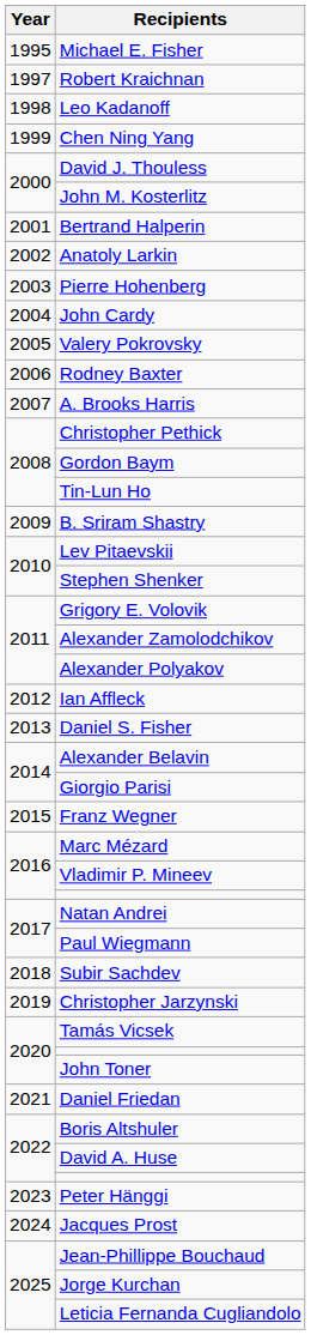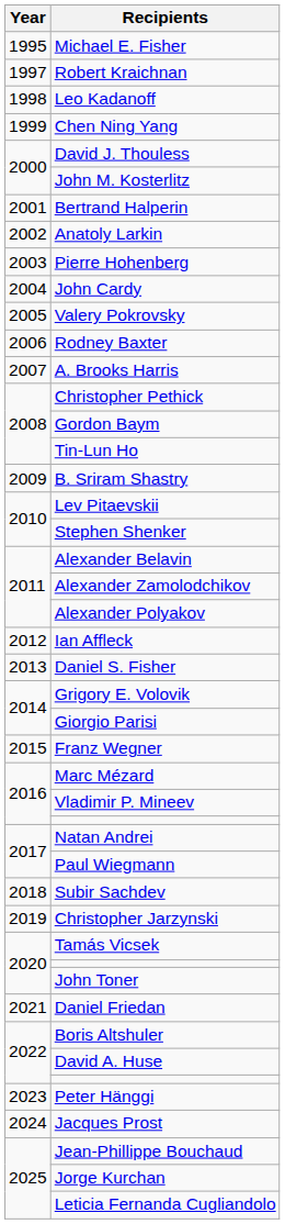row 21 | Recipients: Grigory E. Volovik -> Alexander Belavin
row 26 | Recipients: Alexander Belavin -> Grigory E. Volovik
